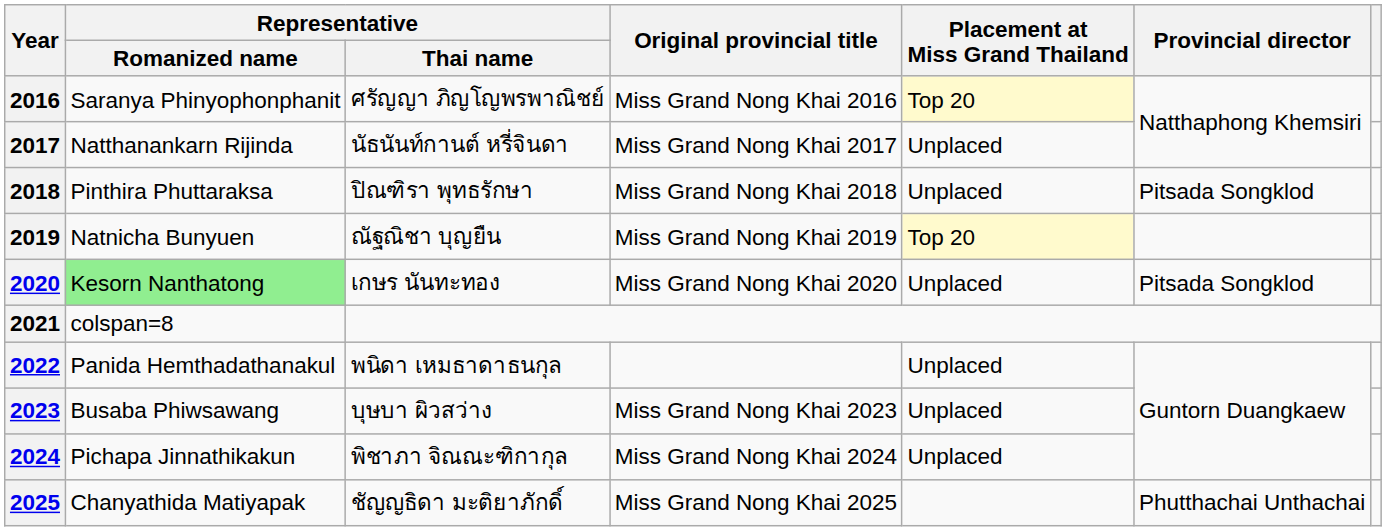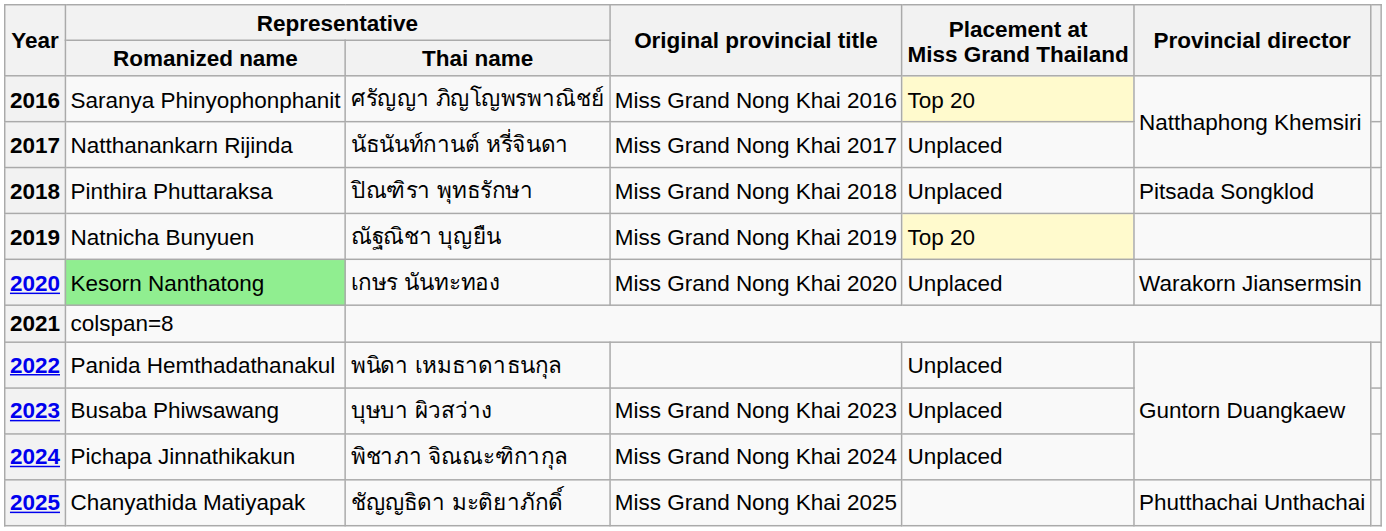2020 | Provincial director: Pitsada Songklod -> Warakorn Jiansermsin
